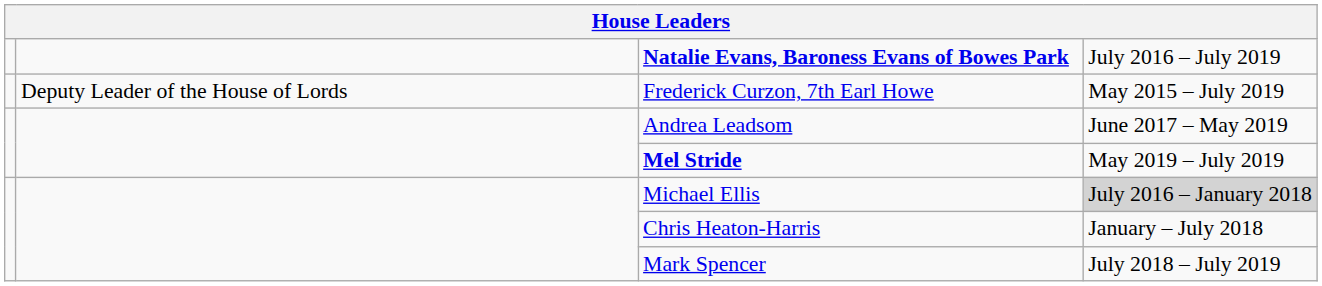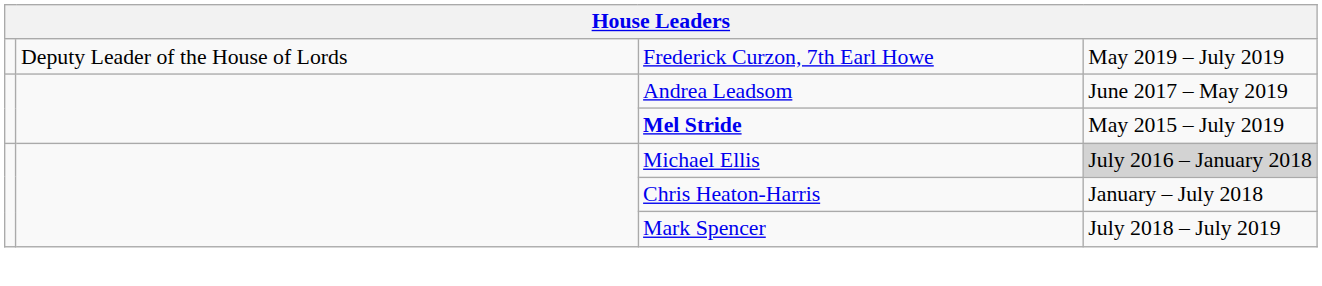- row: Natalie Evans, Baroness Evans of Bowes Park | July 2016 – July 2019
Frederick Curzon, 7th Earl Howe | column 4: May 2015 – July 2019 -> May 2019 – July 2019
Mel Stride | column 4: May 2019 – July 2019 -> May 2015 – July 2019
